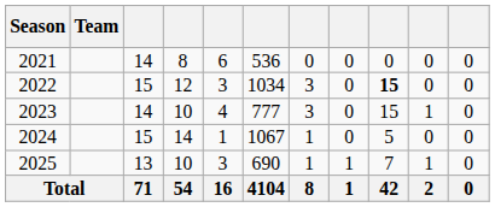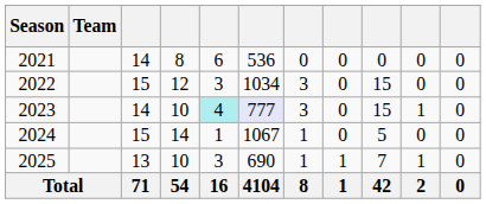2022 | column 9: bold -> normal
2023 | column 5: no background -> paleturquoise background
2023 | column 6: no background -> lavender background
